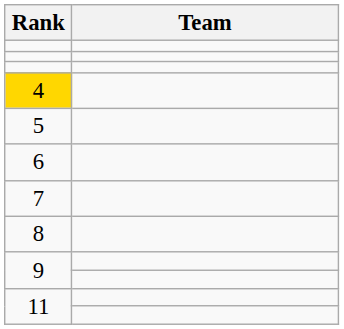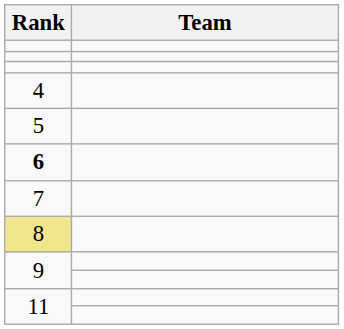row 5 | Rank: gold background -> no background
row 7 | Rank: normal -> bold
row 9 | Rank: no background -> khaki background
